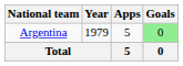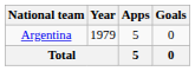Argentina | Goals: lightgreen background -> no background
